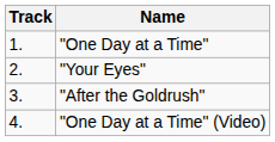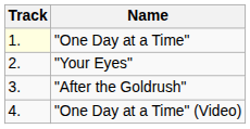"One Day at a Time" | Track: no background -> lightyellow background
